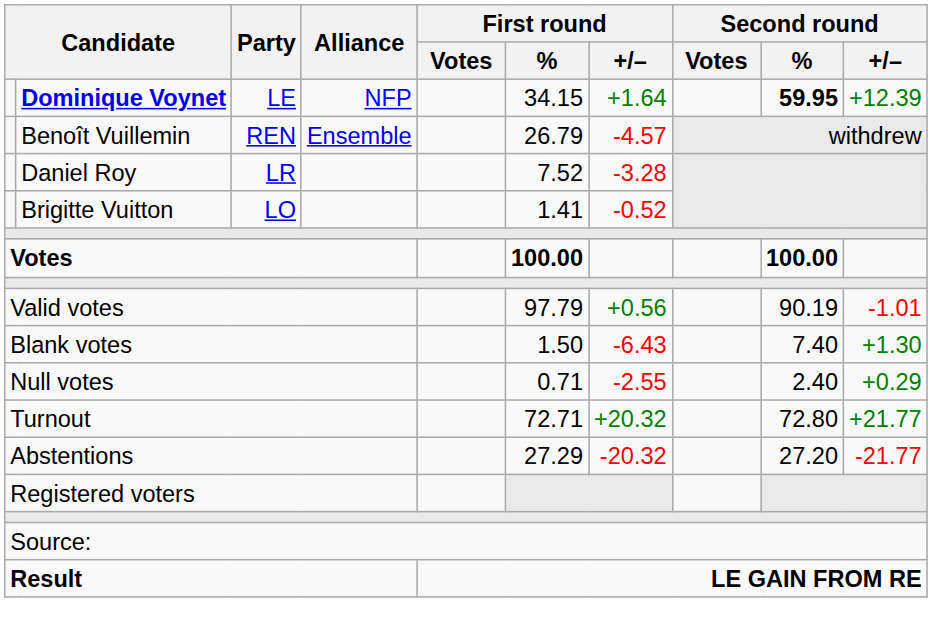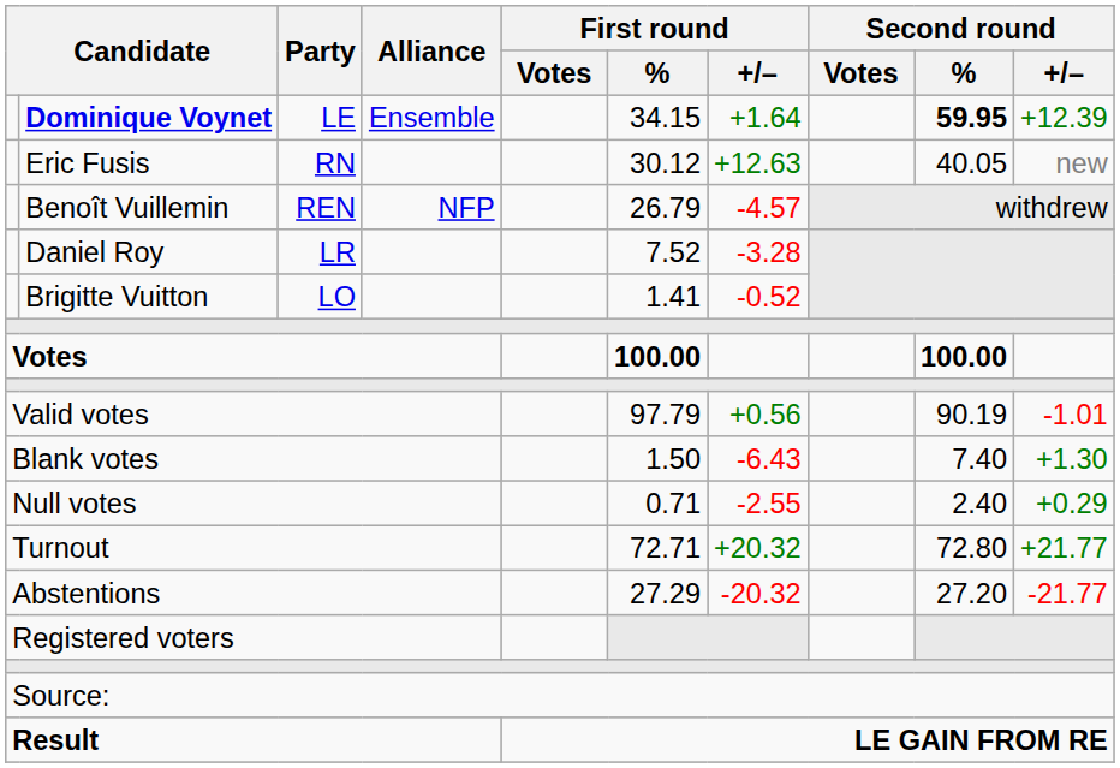Dominique Voynet | Alliance: NFP -> Ensemble
+ row: Eric Fusis | RN | 30.12 | +12.63 | 40.05 | new
Benoît Vuillemin | Alliance: Ensemble -> NFP
